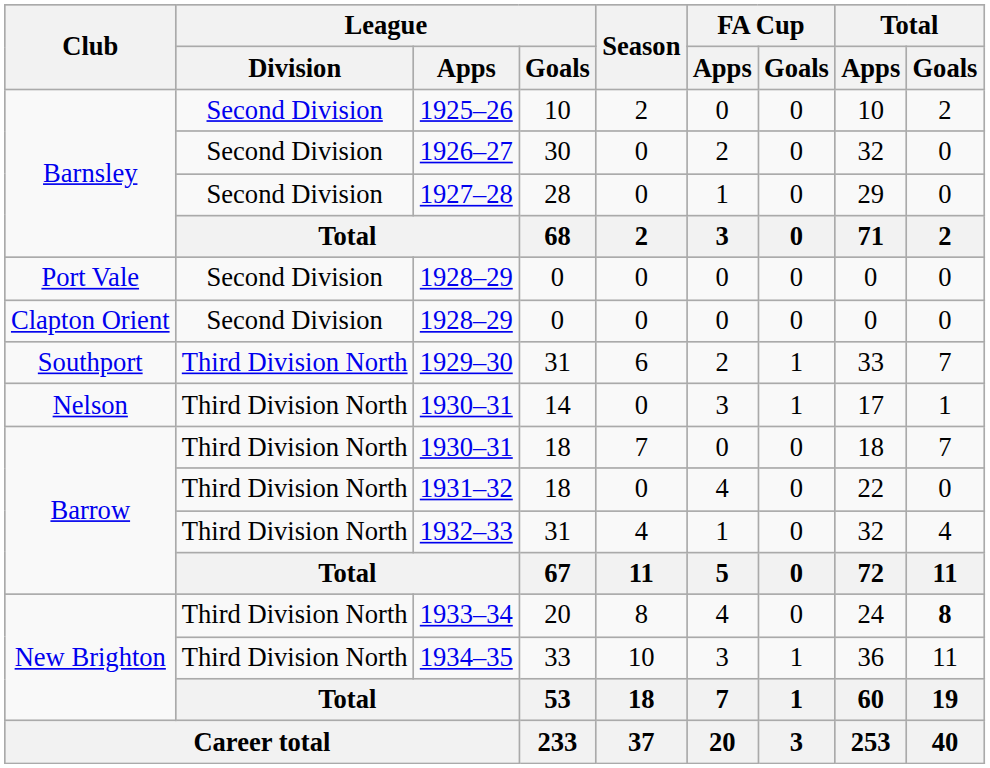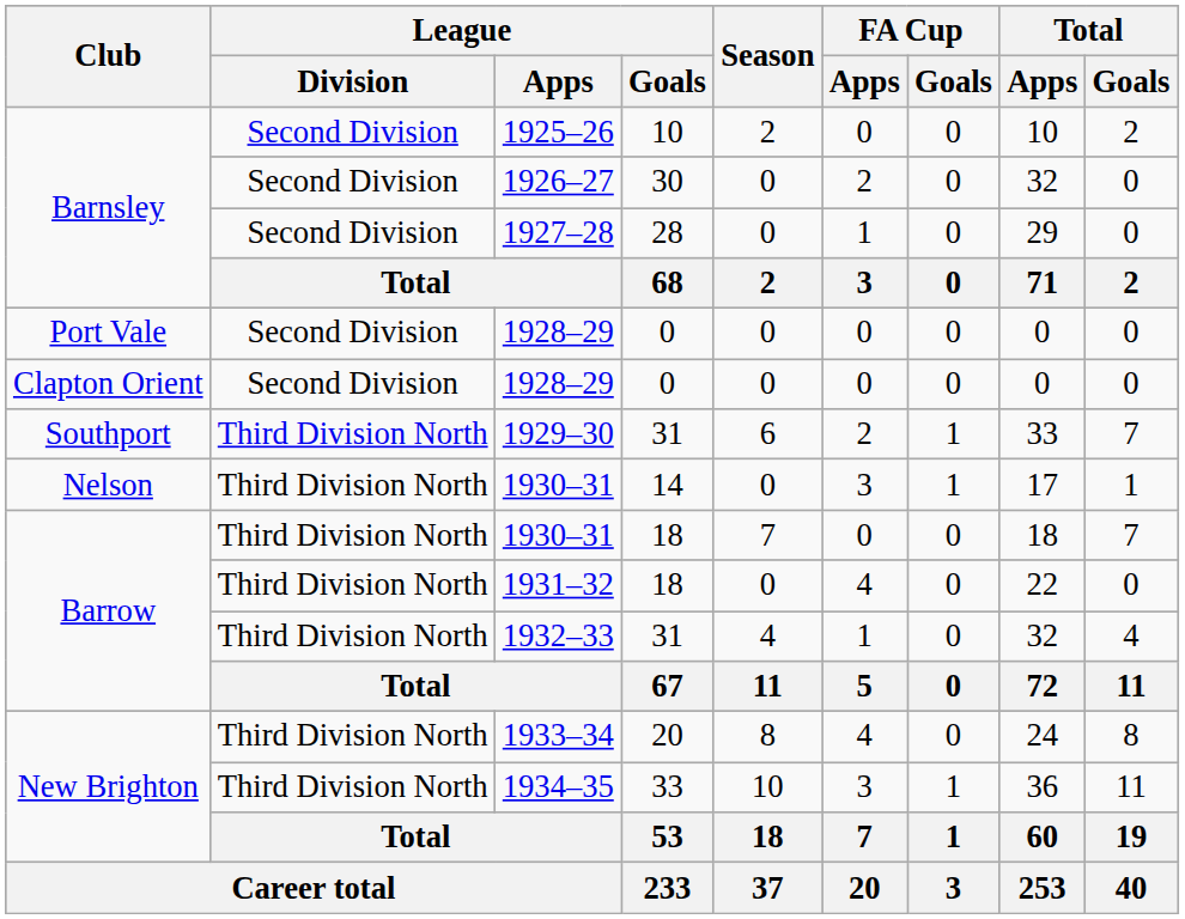1933–34 | Total / Goals: bold -> normal
